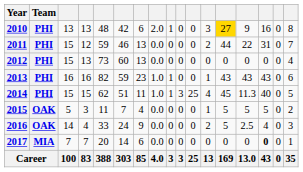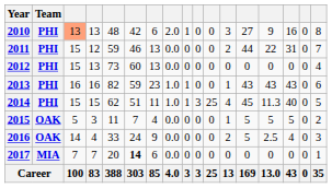2010 | column 3: no background -> lightsalmon background
2010 | column 13: gold background -> no background
2017 | column 6: normal -> bold
2017 | column 15: bold -> normal
